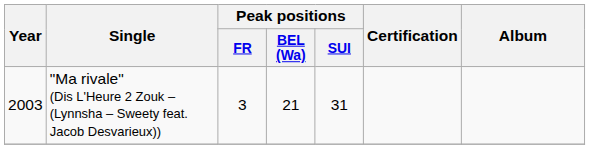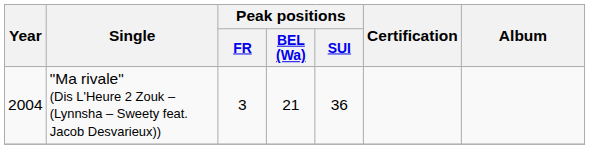row 3 | Year: 2003 -> 2004
row 3 | Peak positions / SUI: 31 -> 36
